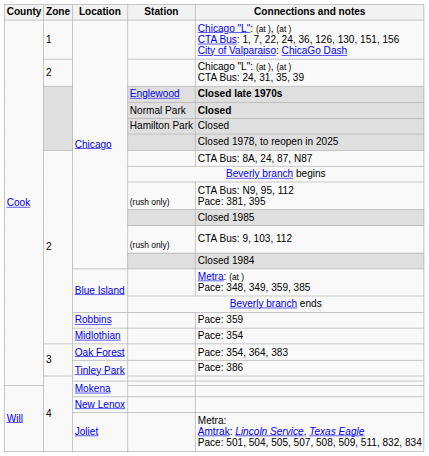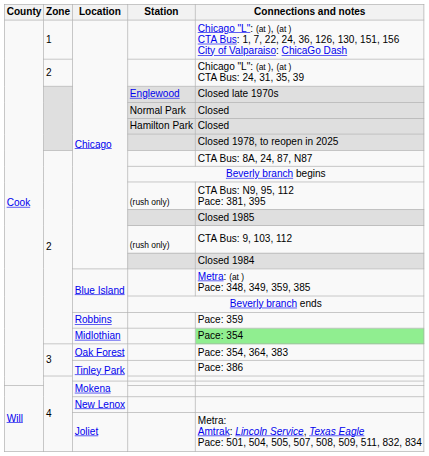Chicago / Englewood | Connections and notes: bold -> normal
Chicago / Normal Park | Connections and notes: bold -> normal
Midlothian | Connections and notes: no background -> lightgreen background
